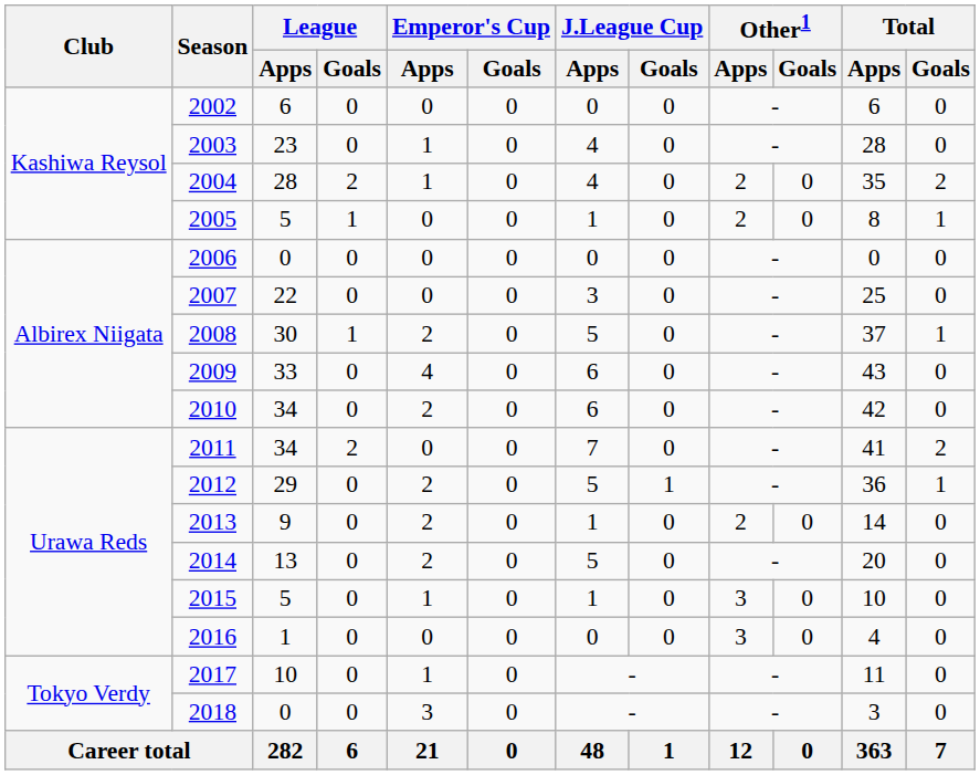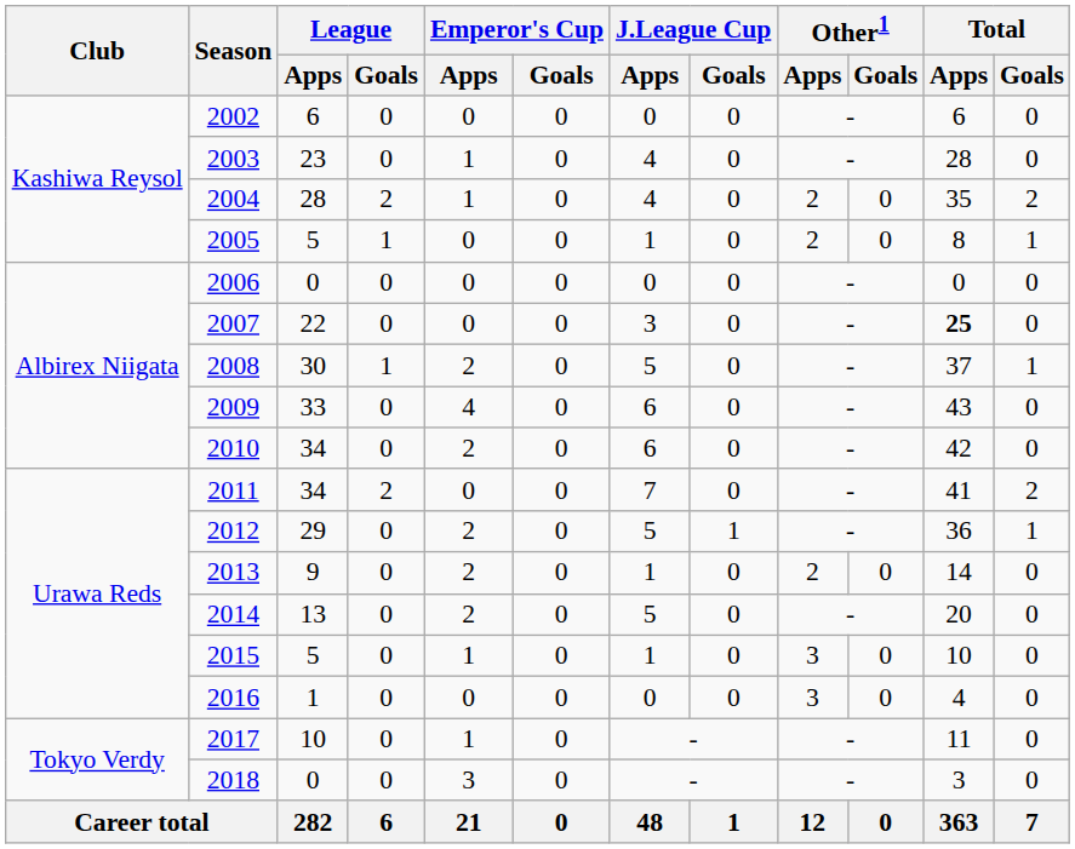2007 | Total / Apps: normal -> bold
